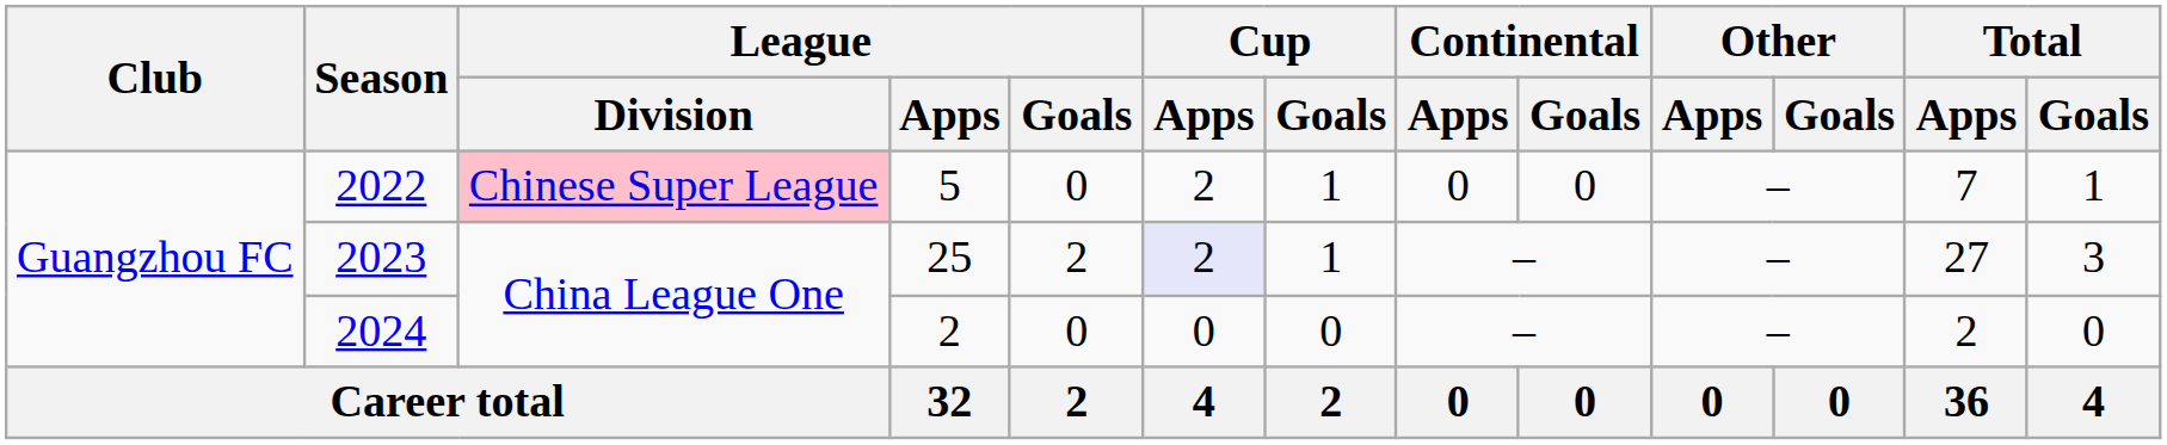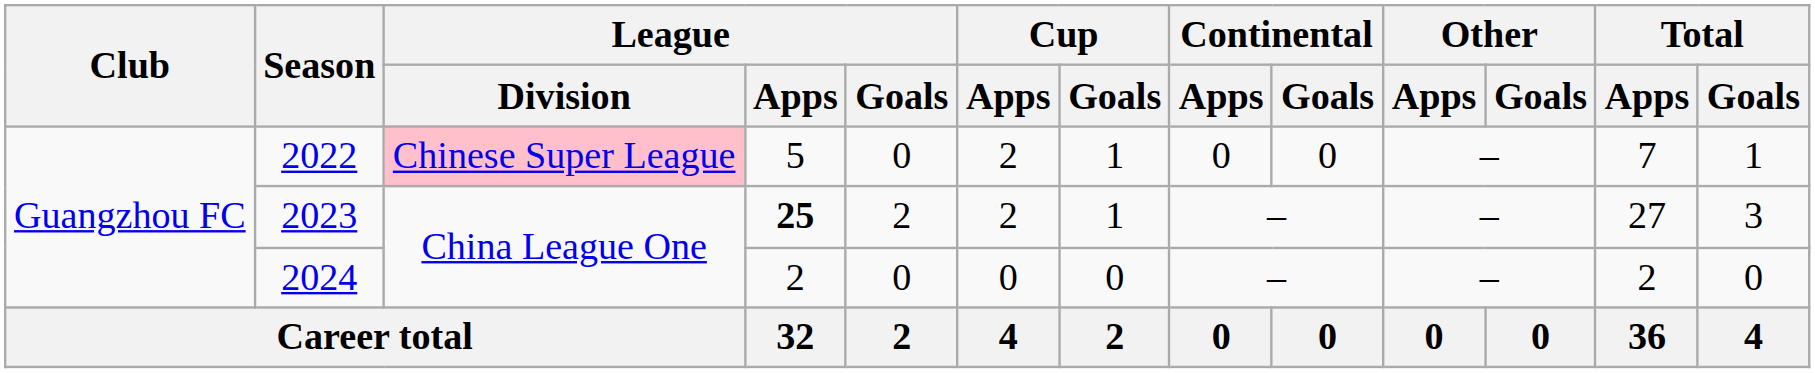2023 | League / Apps: normal -> bold
2023 | Cup / Apps: lavender background -> no background
